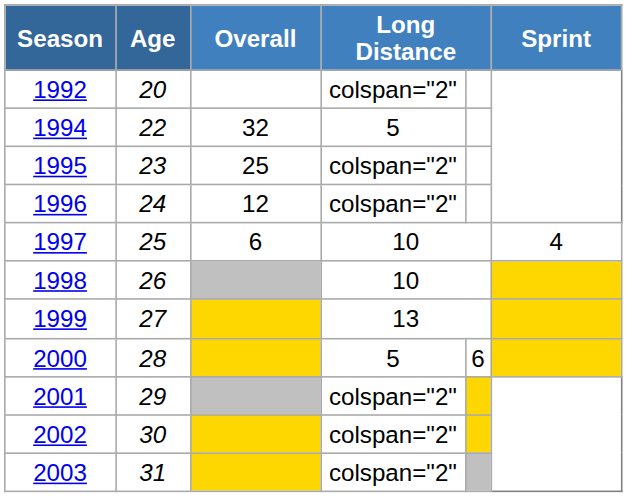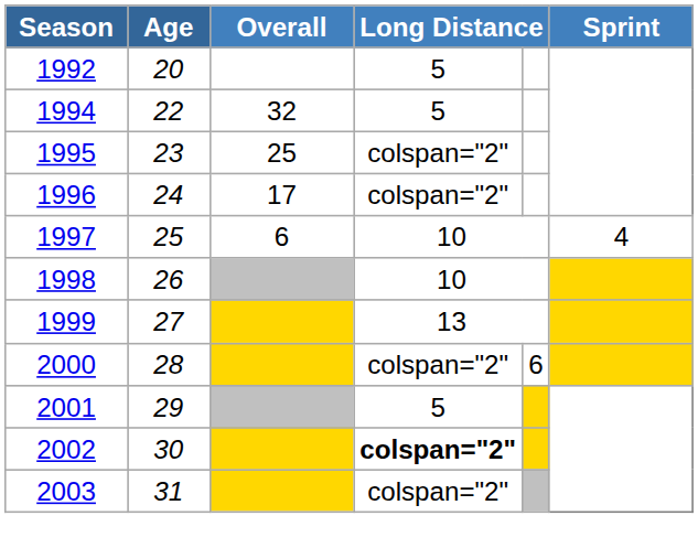1992 | column 4: colspan="2" -> 5
1996 | Overall: 12 -> 17
2000 | column 4: 5 -> colspan="2"
2001 | column 4: colspan="2" -> 5
2002 | column 4: normal -> bold
